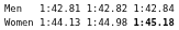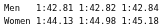Women | column 4: bold -> normal
